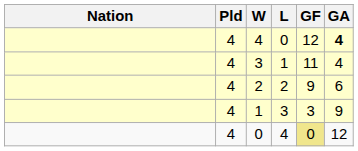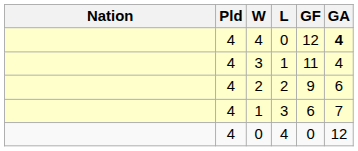row 5 | GF: 3 -> 6
row 5 | GA: 9 -> 7
row 6 | GF: khaki background -> no background
